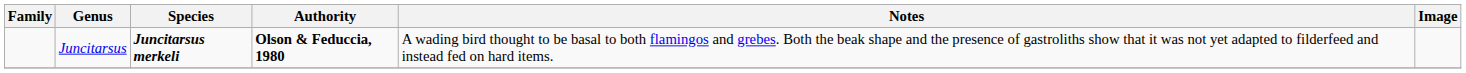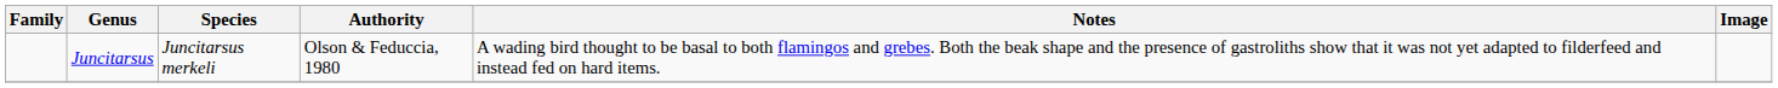Juncitarsus | Species: bold -> normal
Juncitarsus | Authority: bold -> normal
